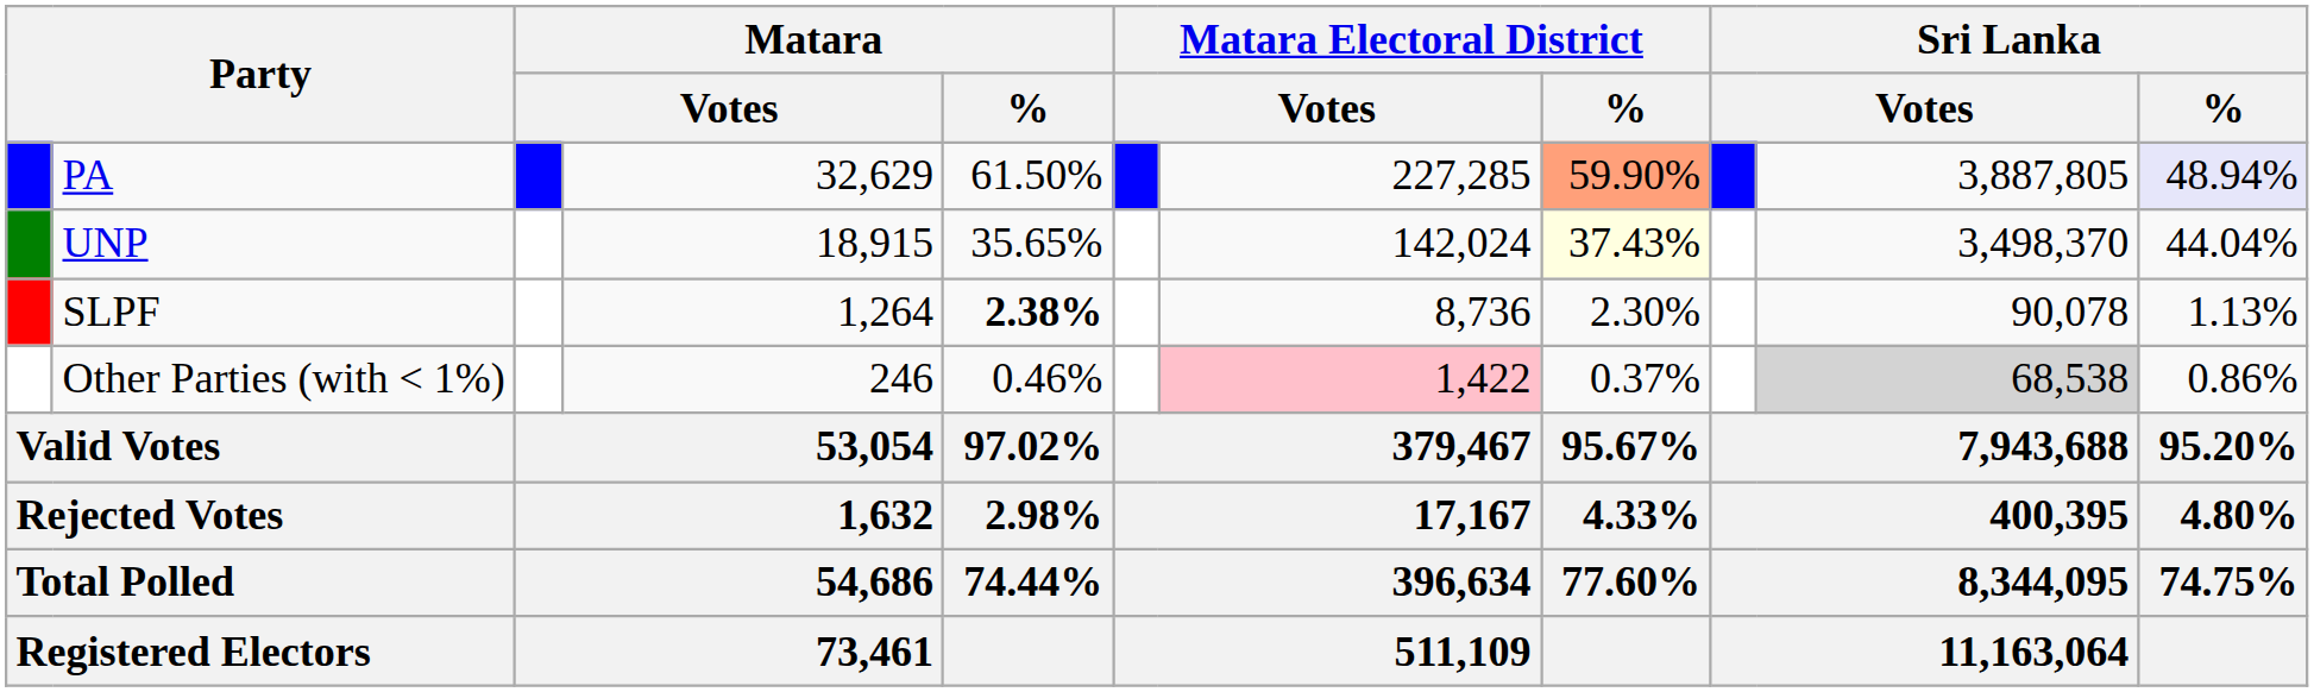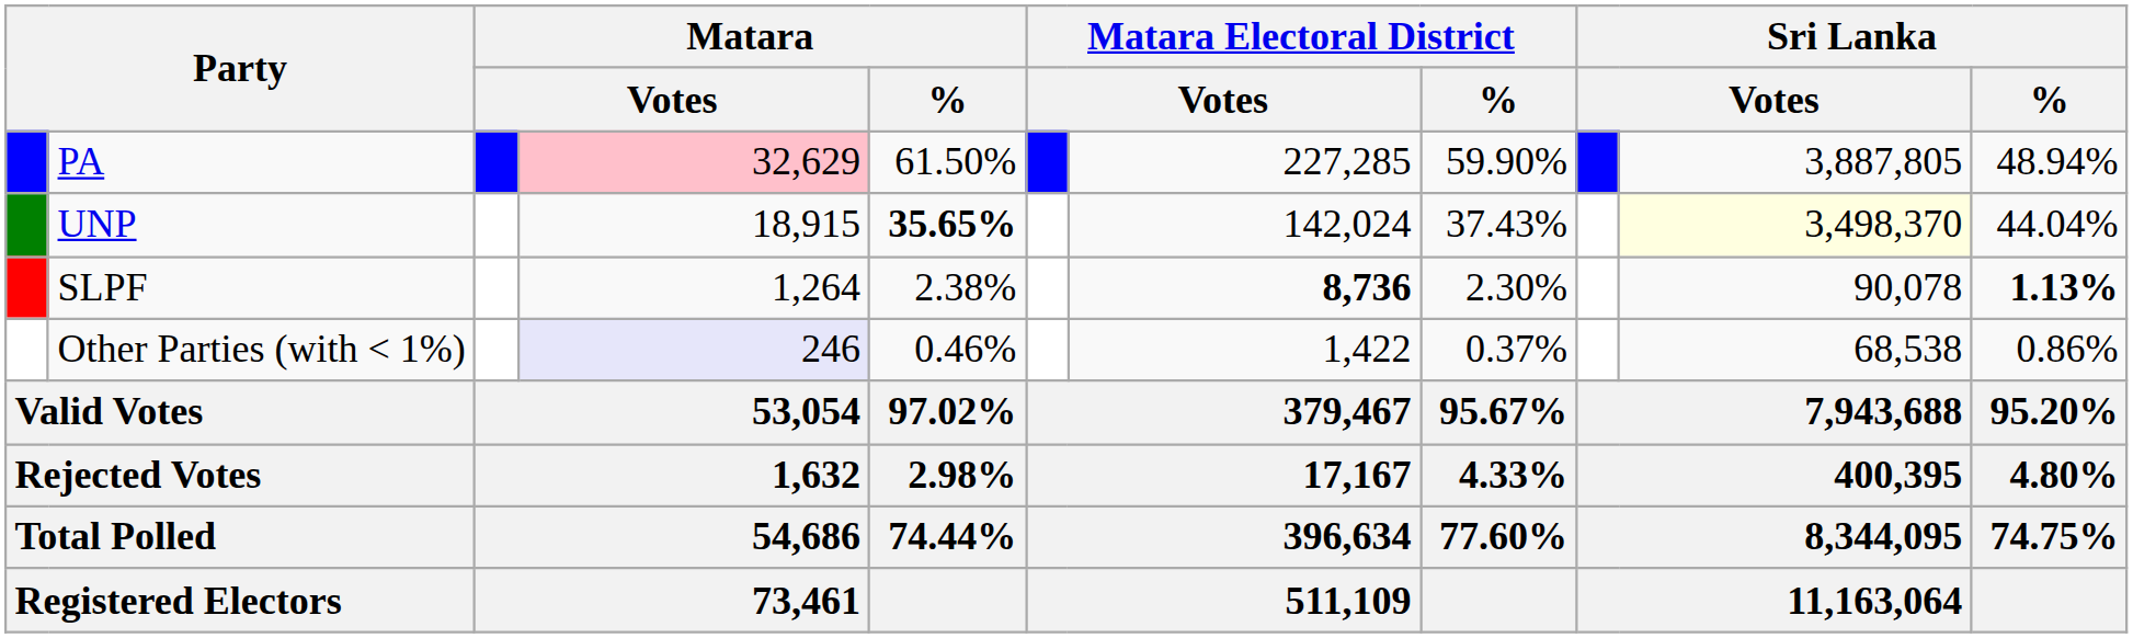PA | column 4: no background -> pink background
PA | Matara Electoral District / %: lightsalmon background -> no background
PA | Sri Lanka / %: lavender background -> no background
UNP | Matara / %: normal -> bold
UNP | Matara Electoral District / %: lightyellow background -> no background
UNP | column 10: no background -> lightyellow background
SLPF | Matara / %: bold -> normal
SLPF | column 7: normal -> bold
SLPF | Sri Lanka / %: normal -> bold
Other Parties (with < 1%) | column 4: no background -> lavender background
Other Parties (with < 1%) | column 7: pink background -> no background
Other Parties (with < 1%) | column 10: lightgrey background -> no background
